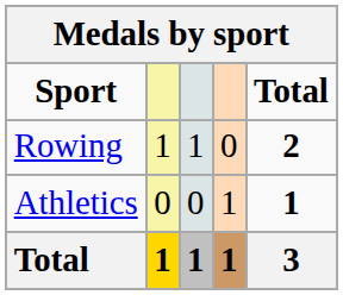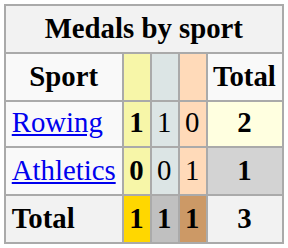Rowing | column 2: normal -> bold
Rowing | Total: no background -> lightyellow background
Athletics | column 2: normal -> bold
Athletics | Total: no background -> lightgrey background
